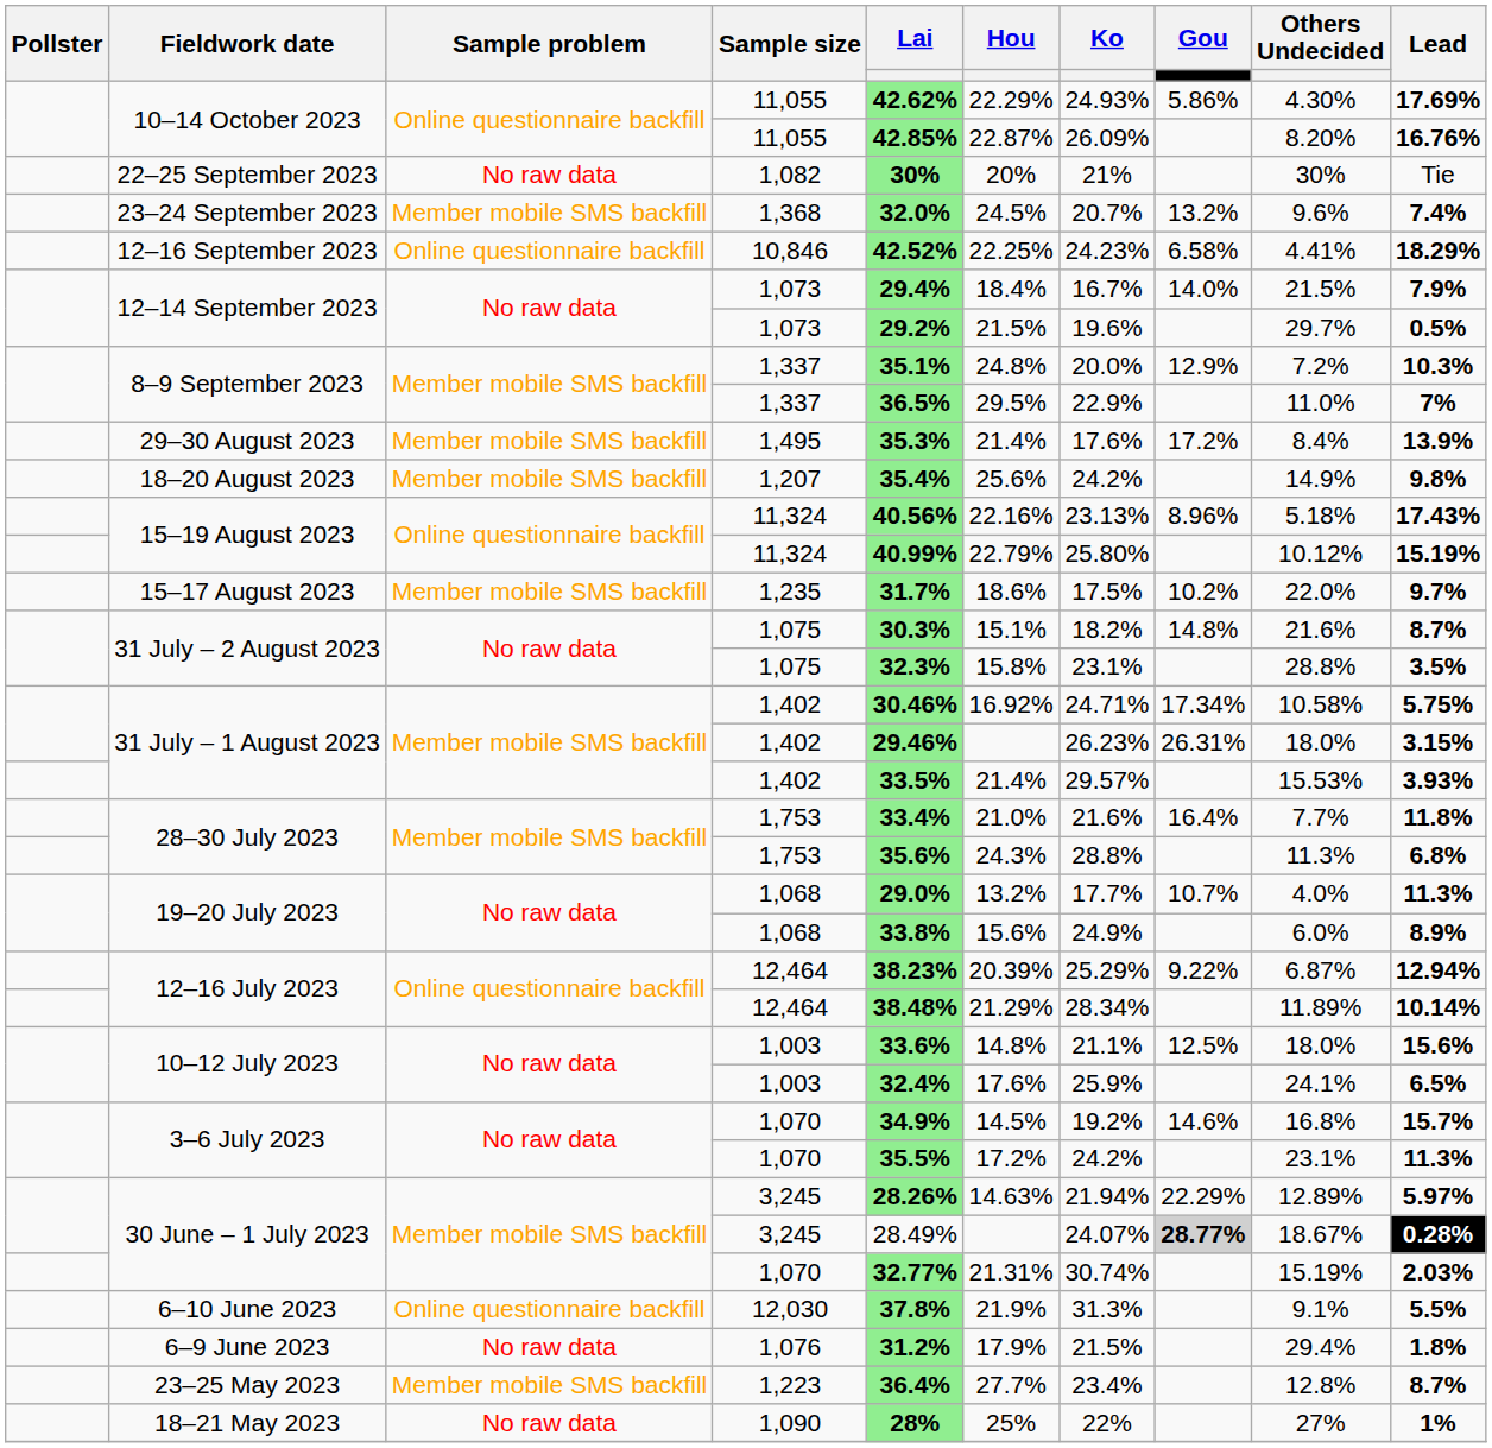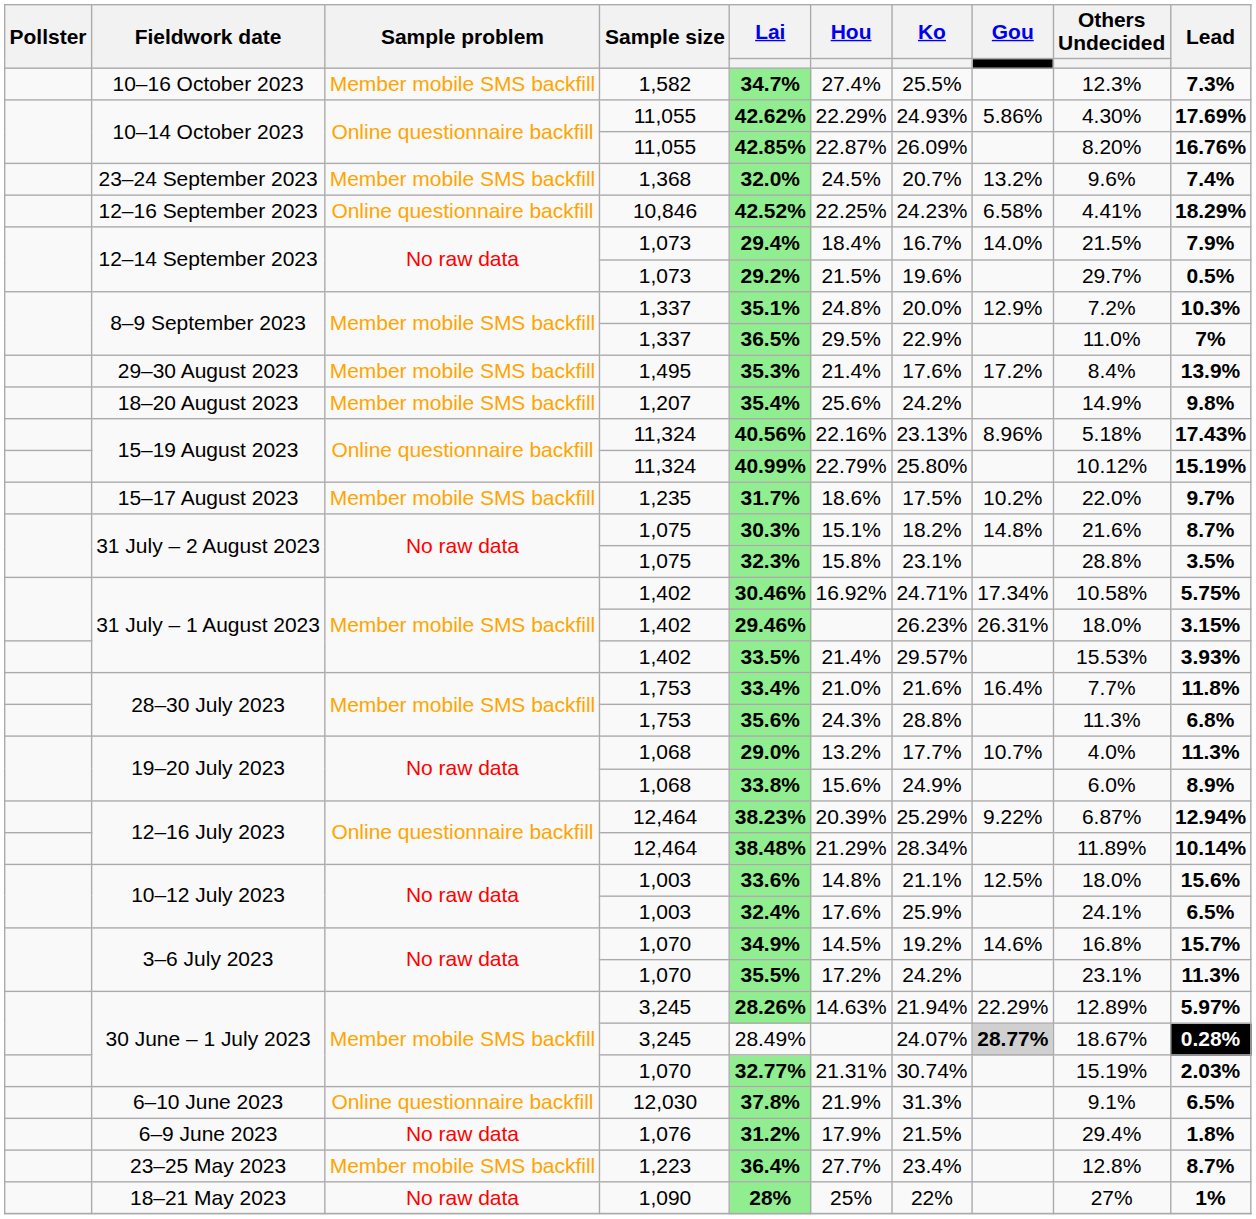+ row: 10–16 October 2023 | Member mobile SMS backfill | 1,582 | 34.7% | 27.4% | 25.5% | 12.3% | 7.3%
- row: 22–25 September 2023 | No raw data | 1,082 | 30% | 20% | 21% | 30% | Tie
6–10 June 2023 | Lead: 5.5% -> 6.5%
